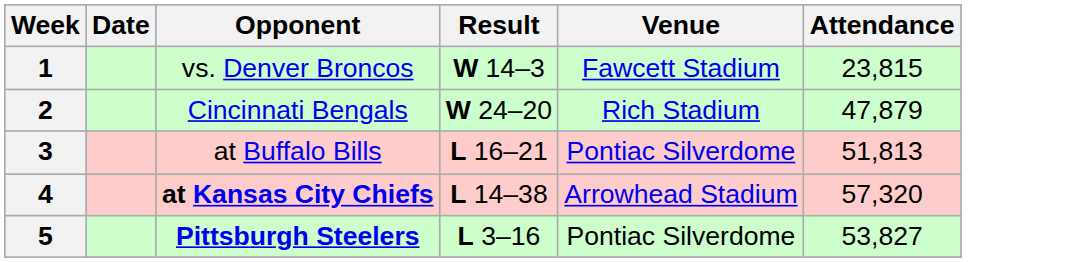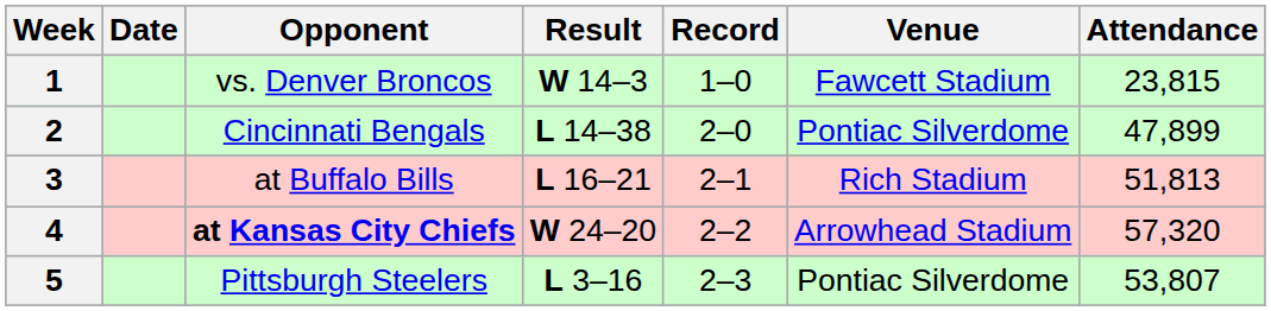+ column: Record | 1–0 | 2–0 | 2–1 | 2–2 | 2–3
2 | Result: W 24–20 -> L 14–38
2 | Venue: Rich Stadium -> Pontiac Silverdome
2 | Attendance: 47,879 -> 47,899
3 | Venue: Pontiac Silverdome -> Rich Stadium
4 | Result: L 14–38 -> W 24–20
5 | Opponent: bold -> normal
5 | Attendance: 53,827 -> 53,807
